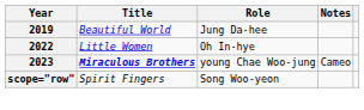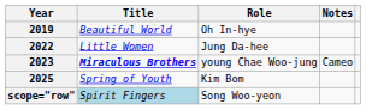2019 | Role: Jung Da-hee -> Oh In-hye
2022 | Role: Oh In-hye -> Jung Da-hee
+ row: 2025 | Spring of Youth | Kim Bom
scope="row" | Title: no background -> lightblue background
